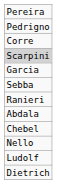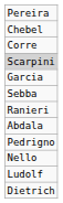row 2 | column 1: Pedrigno -> Chebel
row 9 | column 1: Chebel -> Pedrigno
